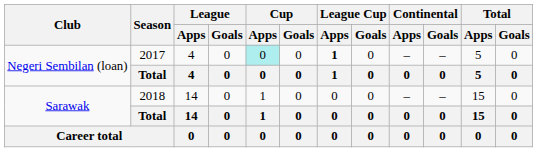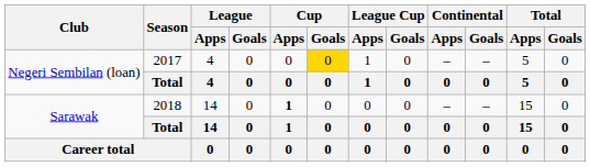Negeri Sembilan (loan) / 2017 | Cup / Apps: paleturquoise background -> no background
Negeri Sembilan (loan) / 2017 | Cup / Goals: no background -> gold background
Negeri Sembilan (loan) / 2017 | League Cup / Apps: bold -> normal
Sarawak / 2018 | Cup / Apps: normal -> bold
